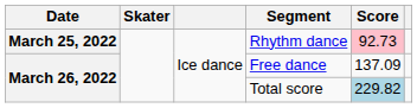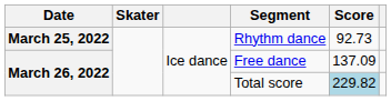Rhythm dance | Score: pink background -> no background
